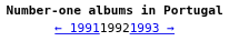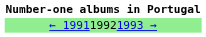row 2 | column 1: no background -> lightgreen background
